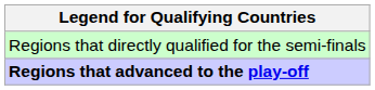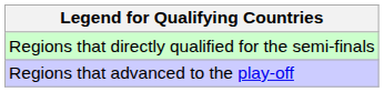row 3 | column 1: bold -> normal
